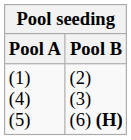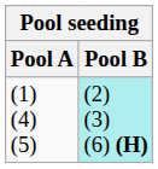(1) (4) (5) | Pool B: no background -> paleturquoise background
